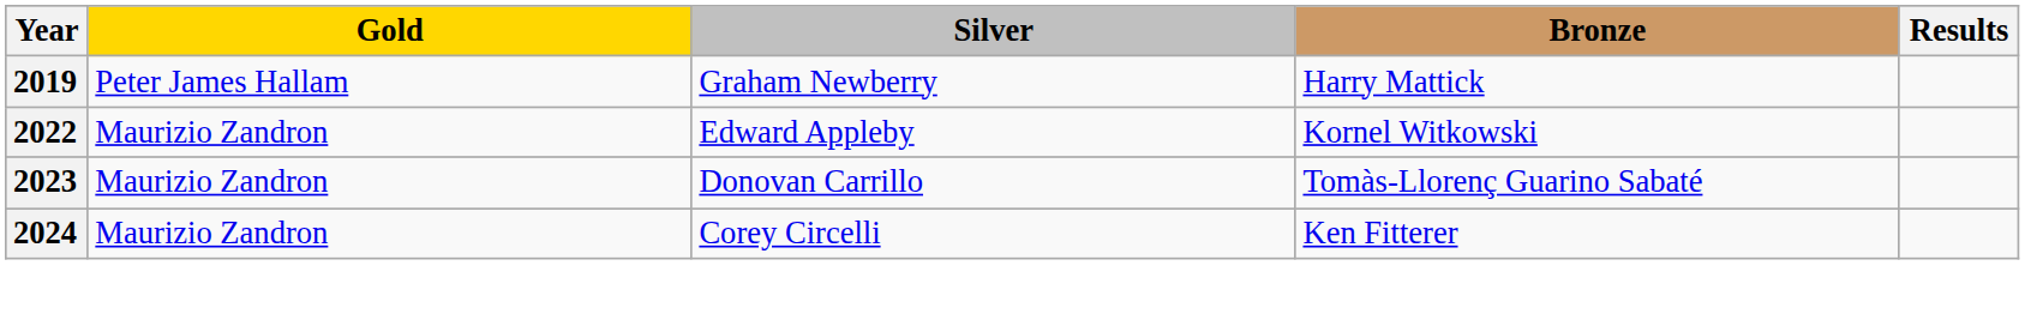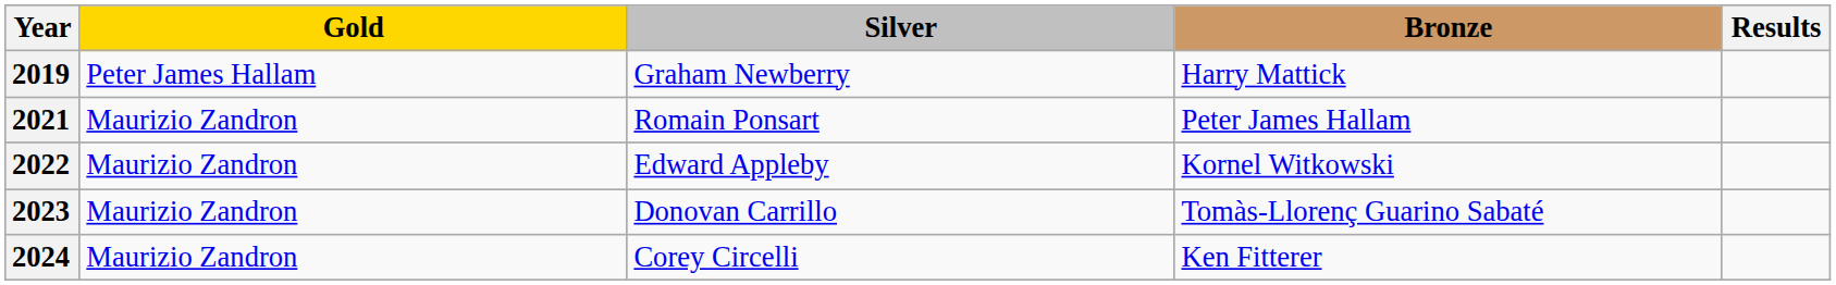+ row: 2021 | Maurizio Zandron | Romain Ponsart | Peter James Hallam
